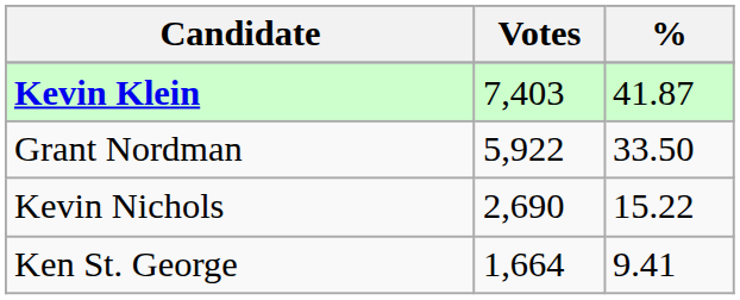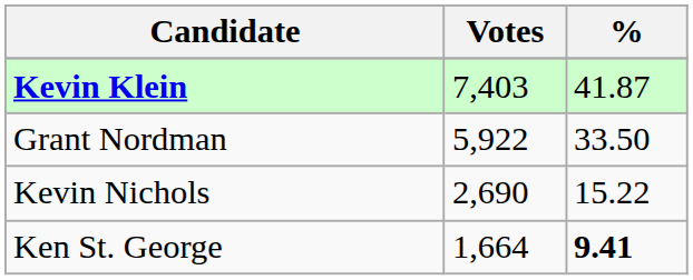Ken St. George | %: normal -> bold
